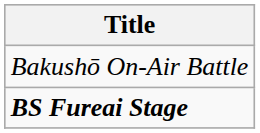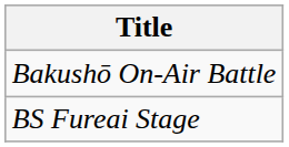row 3 | column 1: bold -> normal
